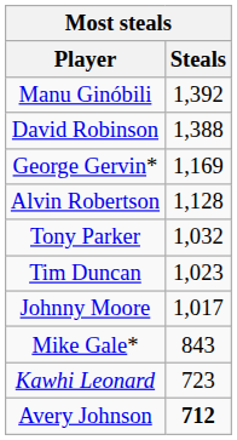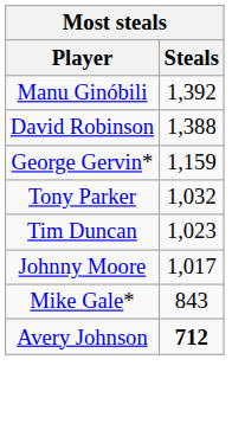George Gervin* | Steals: 1,169 -> 1,159
- row: Alvin Robertson | 1,128
- row: Kawhi Leonard | 723
